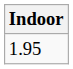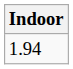row 2 | column 1: 1.95 -> 1.94
